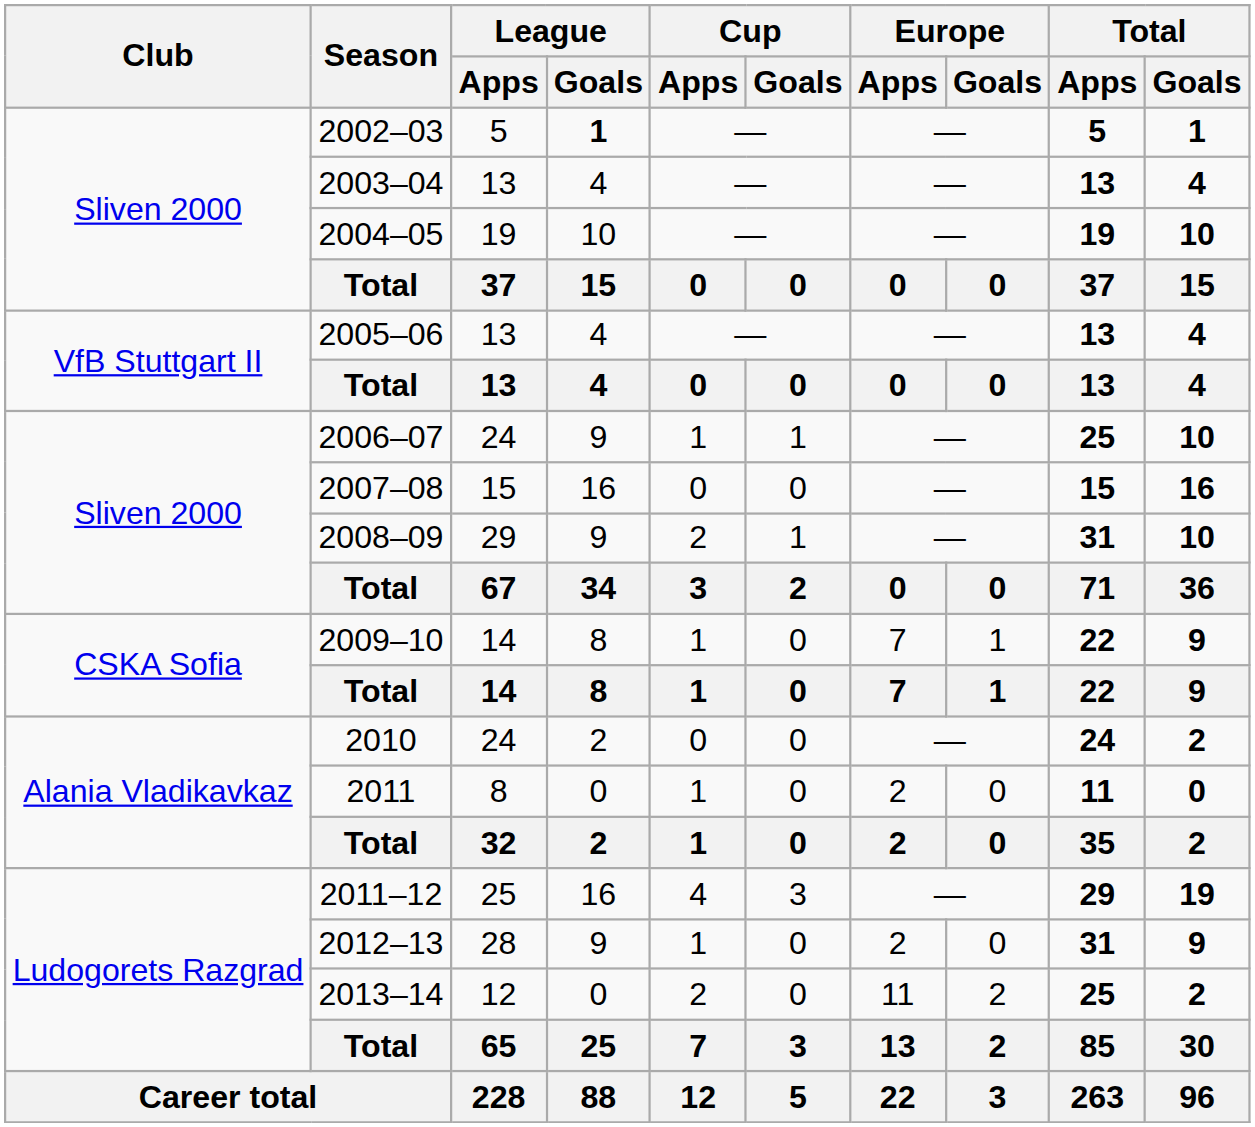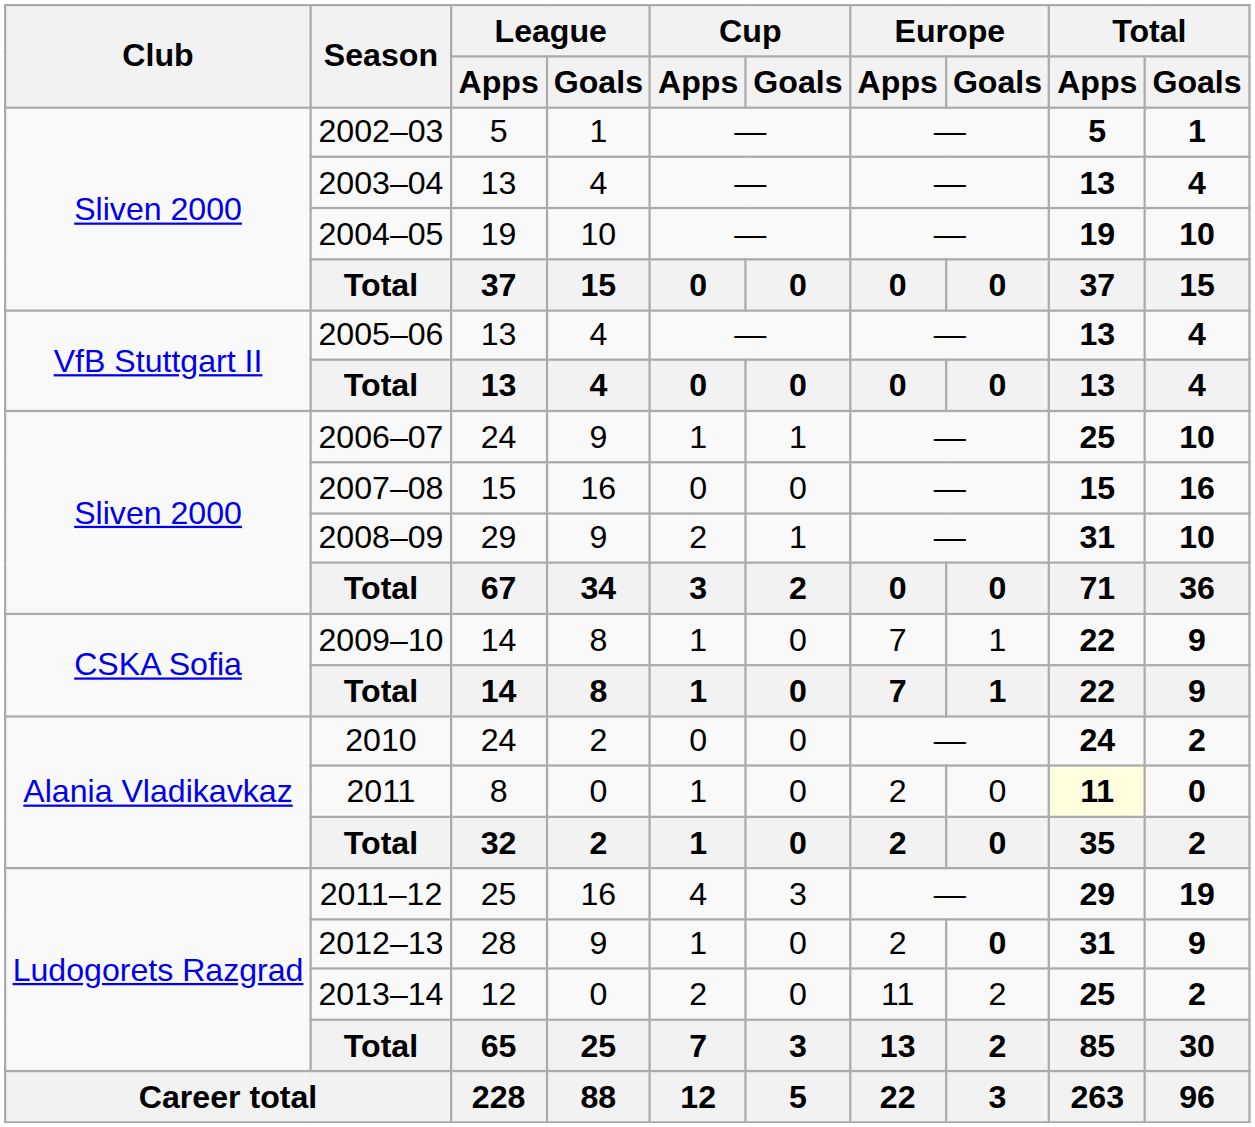2002–03 | League / Goals: bold -> normal
2011 | Total / Apps: no background -> lightyellow background
2012–13 | Europe / Goals: normal -> bold
